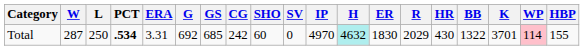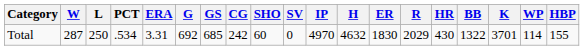row 2 | PCT: bold -> normal
row 2 | H: paleturquoise background -> no background
row 2 | WP: pink background -> no background
